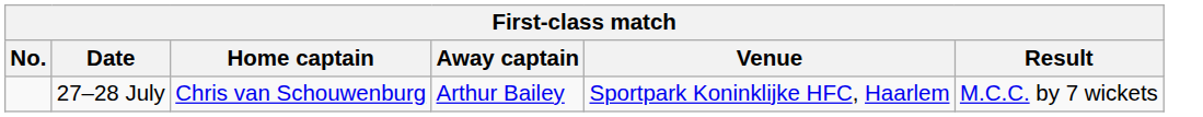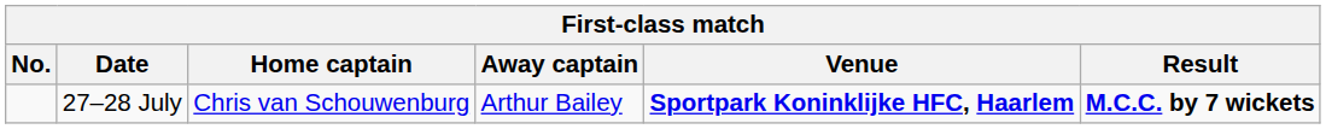27–28 July | Venue: normal -> bold
27–28 July | Result: normal -> bold
